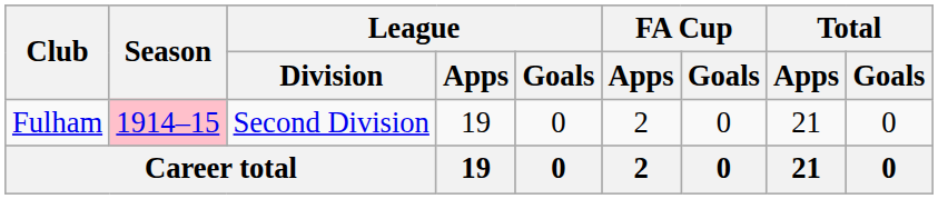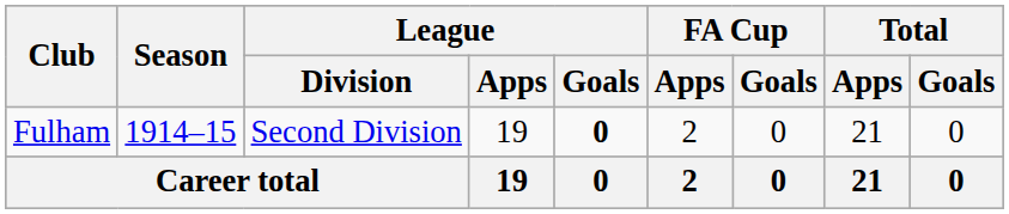Fulham | Season: pink background -> no background
Fulham | League / Goals: normal -> bold
